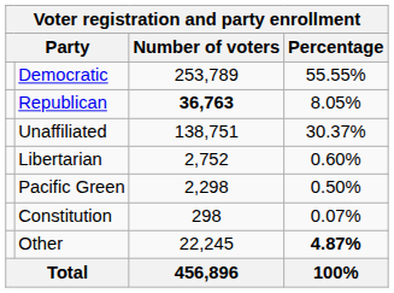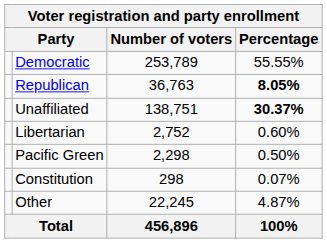Republican | Number of voters: bold -> normal
Republican | Percentage: normal -> bold
Unaffiliated | Percentage: normal -> bold
Other | Percentage: bold -> normal
